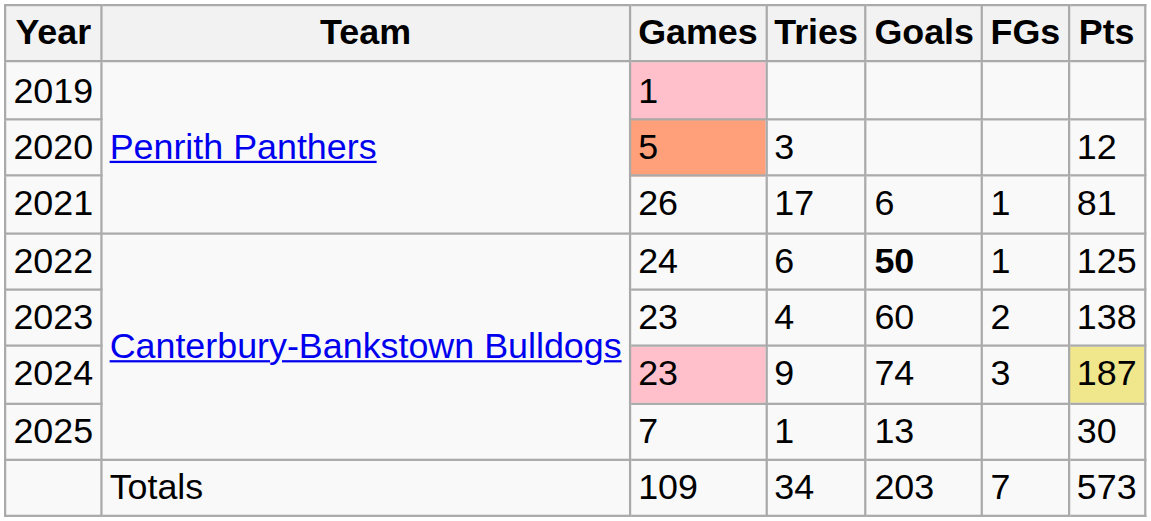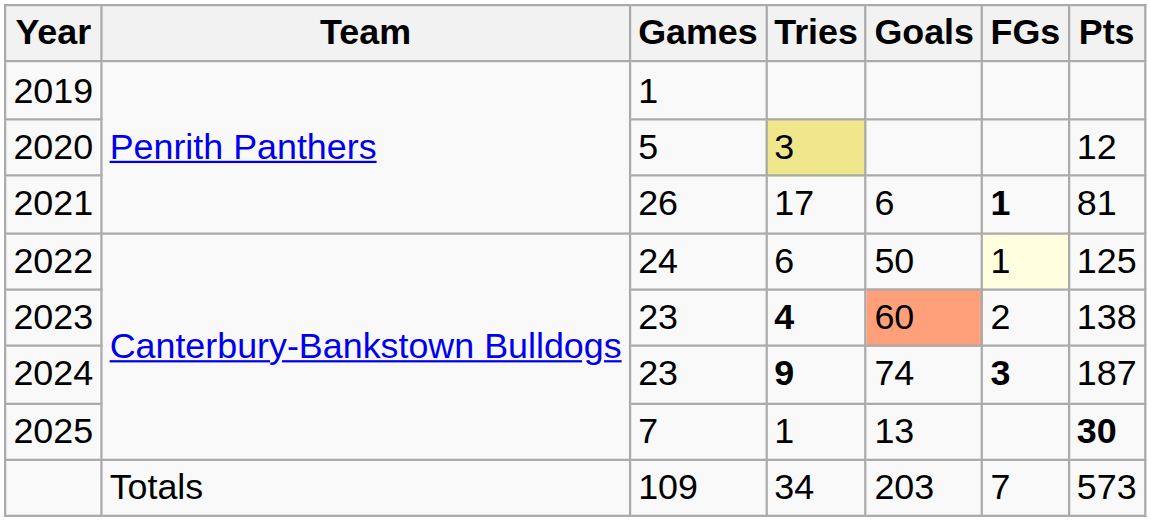2019 | Games: pink background -> no background
2020 | Games: lightsalmon background -> no background
2020 | Tries: no background -> khaki background
2021 | FGs: normal -> bold
2022 | Goals: bold -> normal
2022 | FGs: no background -> lightyellow background
2023 | Tries: normal -> bold
2023 | Goals: no background -> lightsalmon background
2024 | Games: pink background -> no background
2024 | Tries: normal -> bold
2024 | FGs: normal -> bold
2024 | Pts: khaki background -> no background
2025 | Pts: normal -> bold
